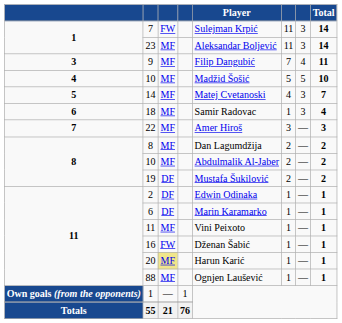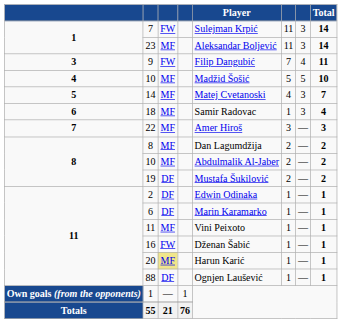9 | column 3: MF -> FW
88 | column 3: MF -> DF
